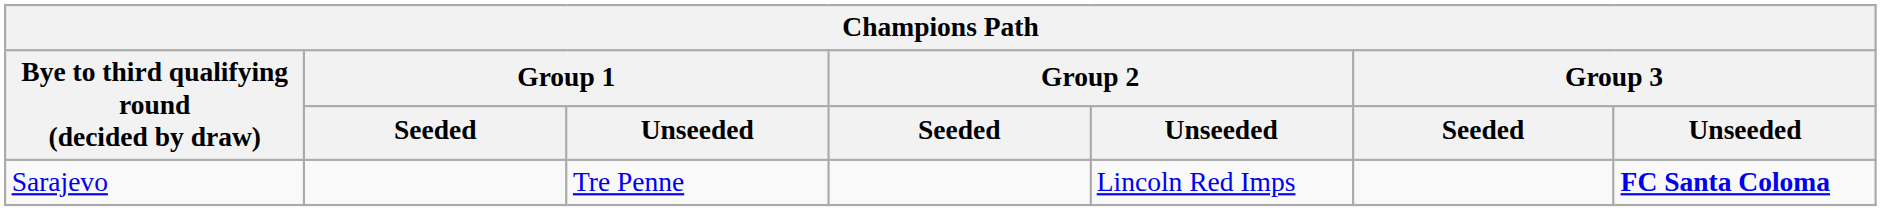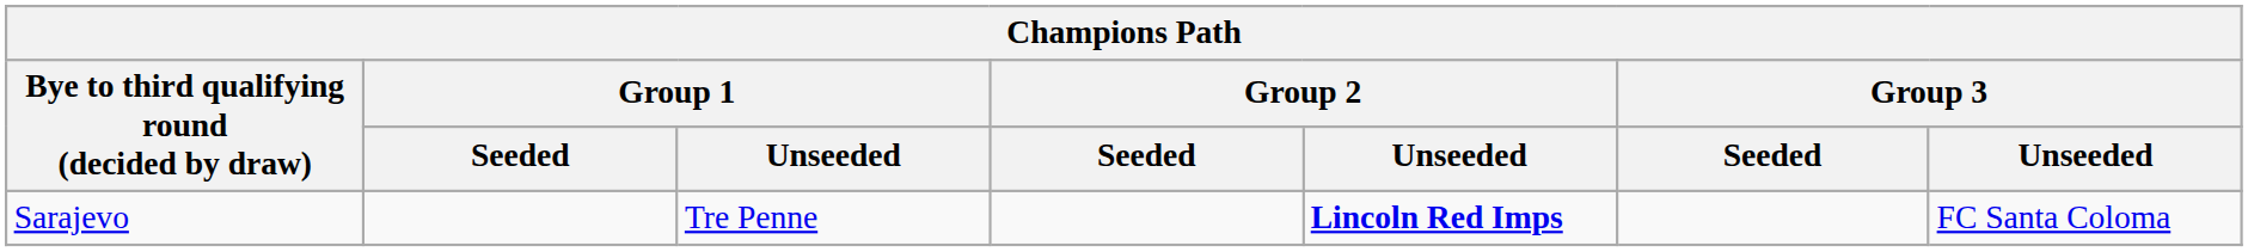Sarajevo | Group 2 / Unseeded: normal -> bold
Sarajevo | Group 3 / Unseeded: bold -> normal
